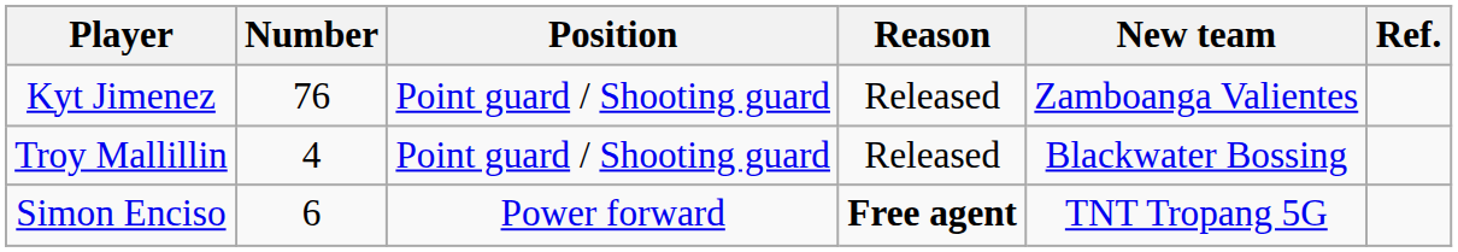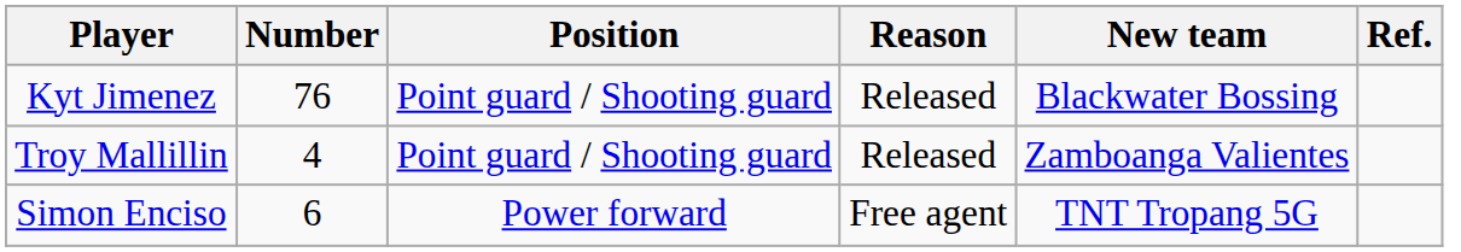Kyt Jimenez | New team: Zamboanga Valientes -> Blackwater Bossing
Troy Mallillin | New team: Blackwater Bossing -> Zamboanga Valientes
Simon Enciso | Reason: bold -> normal
